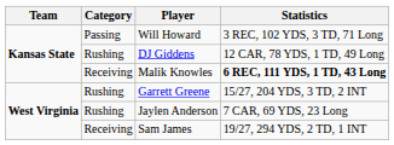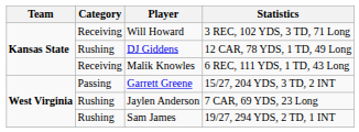Will Howard | Category: Passing -> Receiving
Malik Knowles | Statistics: bold -> normal
Garrett Greene | Category: Rushing -> Passing
Sam James | Category: Receiving -> Rushing
